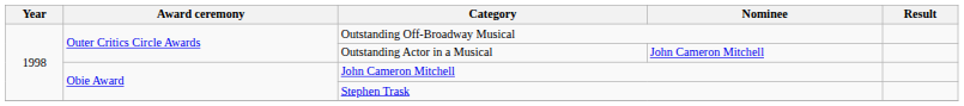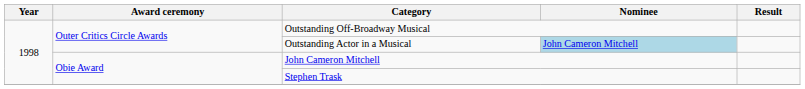Outstanding Actor in a Musical | Nominee: no background -> lightblue background
